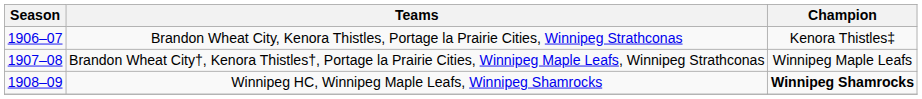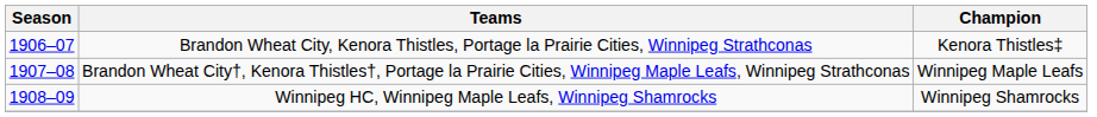Winnipeg HC, Winnipeg Maple Leafs, Winnipeg Shamrocks | Champion: bold -> normal
